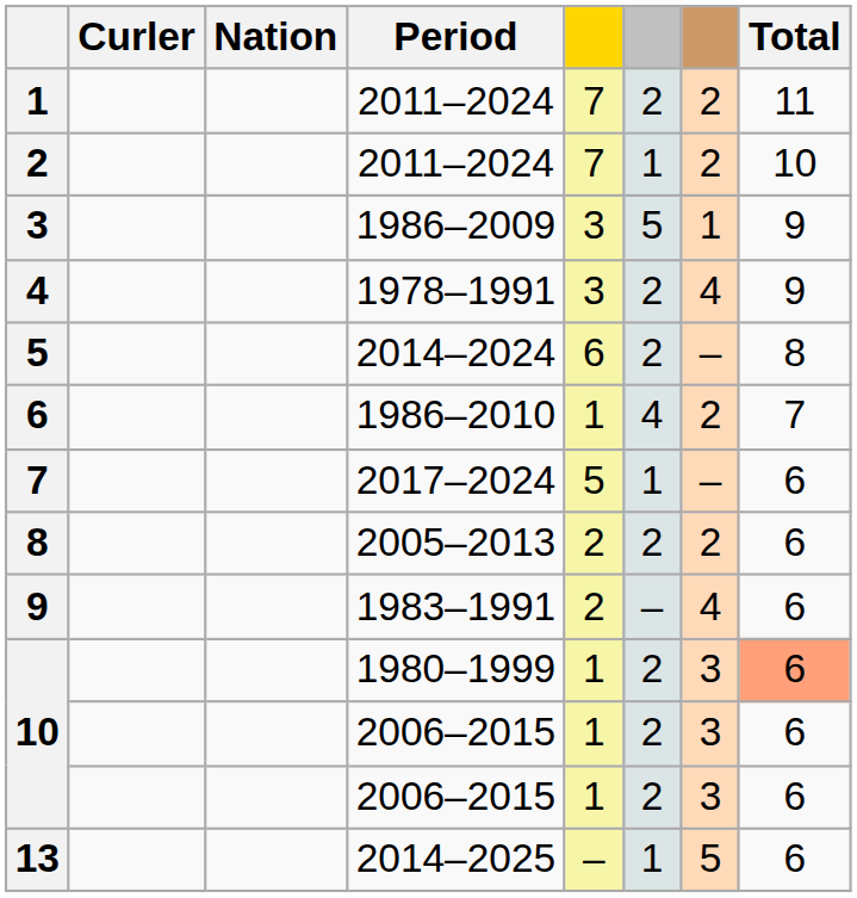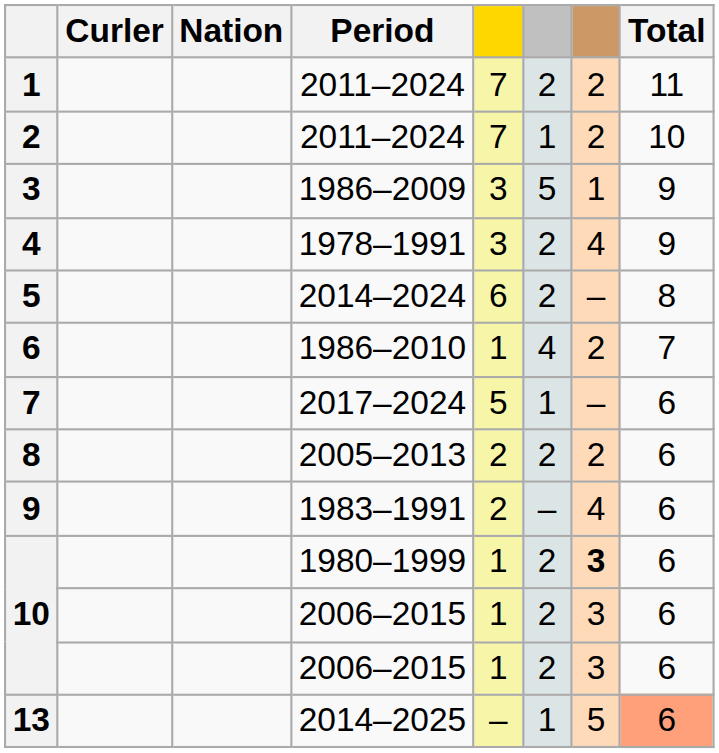10 / 1980–1999 | column 7: normal -> bold
10 / 1980–1999 | Total: lightsalmon background -> no background
13 | Total: no background -> lightsalmon background
